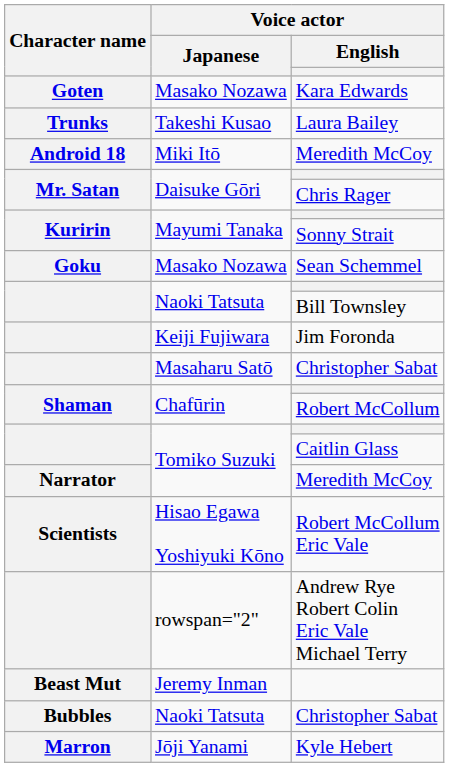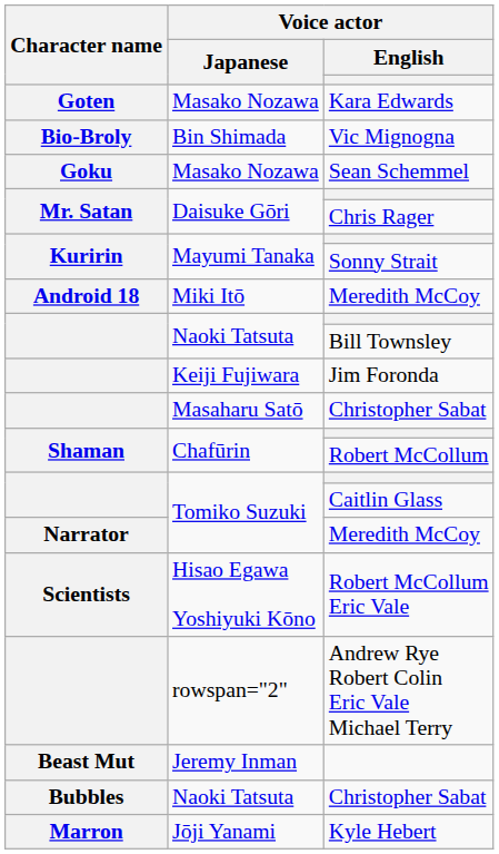- row: Trunks | Takeshi Kusao | Laura Bailey
+ row: Bio-Broly | Bin Shimada | Vic Mignogna
rows swapped: Sean Schemmel <-> Miki Itō / Meredith McCoy
